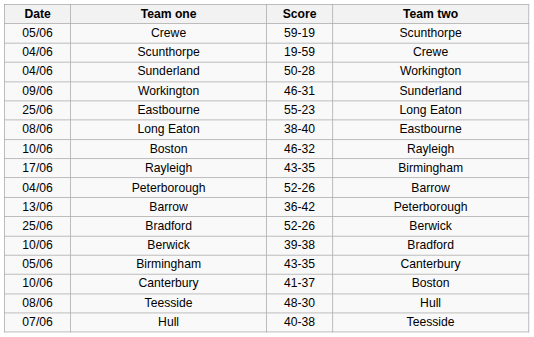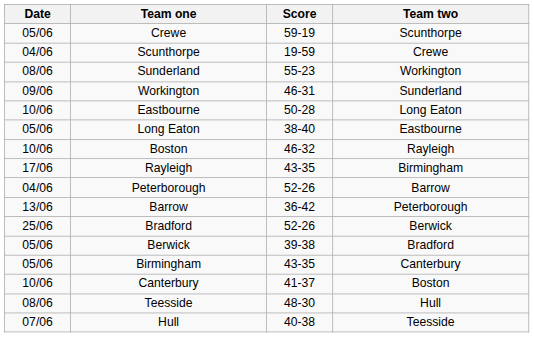row 4 | Date: 04/06 -> 08/06
row 4 | Score: 50-28 -> 55-23
row 6 | Date: 25/06 -> 10/06
row 6 | Score: 55-23 -> 50-28
row 7 | Date: 08/06 -> 05/06
row 13 | Date: 10/06 -> 05/06
